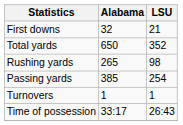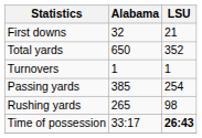rows swapped: Rushing yards <-> Turnovers
Time of possession | LSU: normal -> bold
